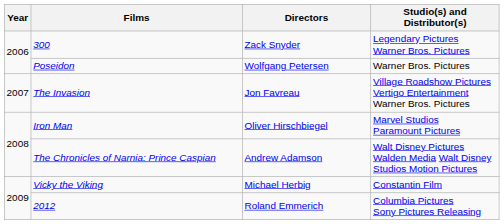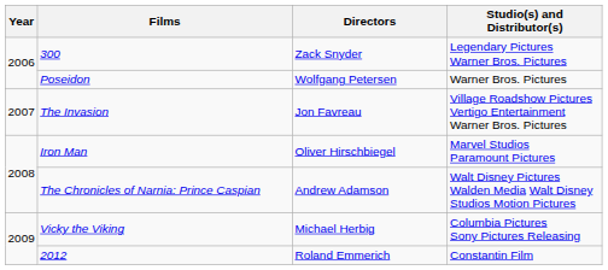Vicky the Viking | Studio(s) and Distributor(s): Constantin Film -> Columbia Pictures Sony Pictures Releasing
2012 | Studio(s) and Distributor(s): Columbia Pictures Sony Pictures Releasing -> Constantin Film
